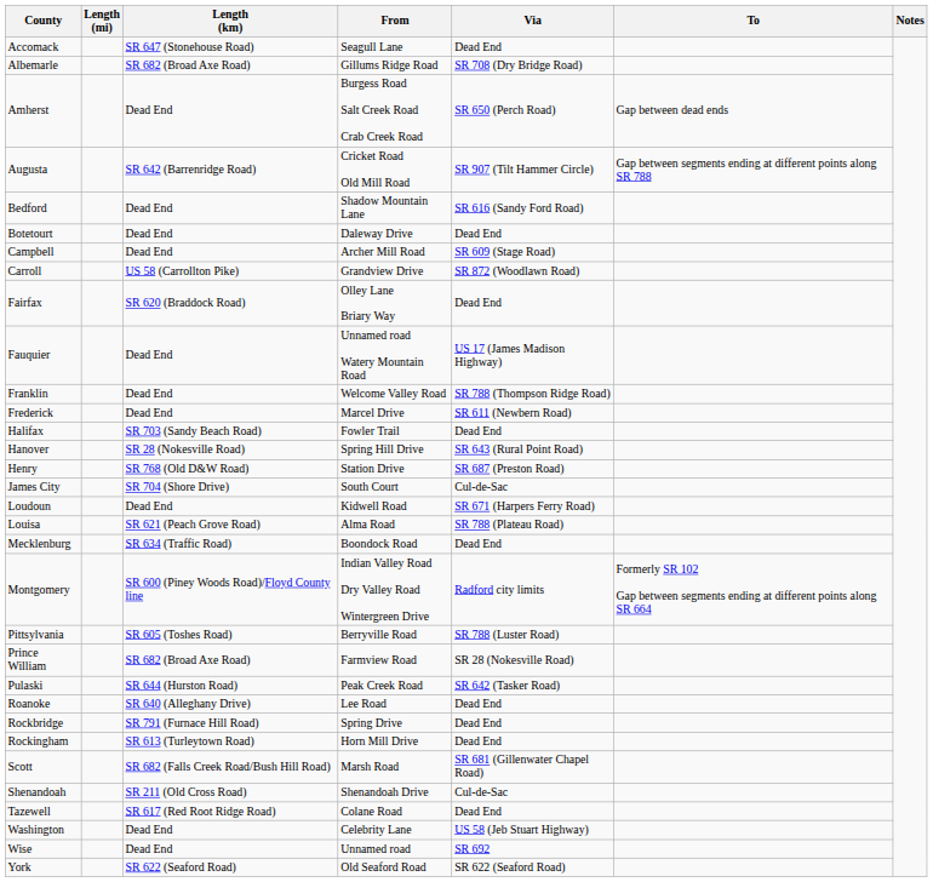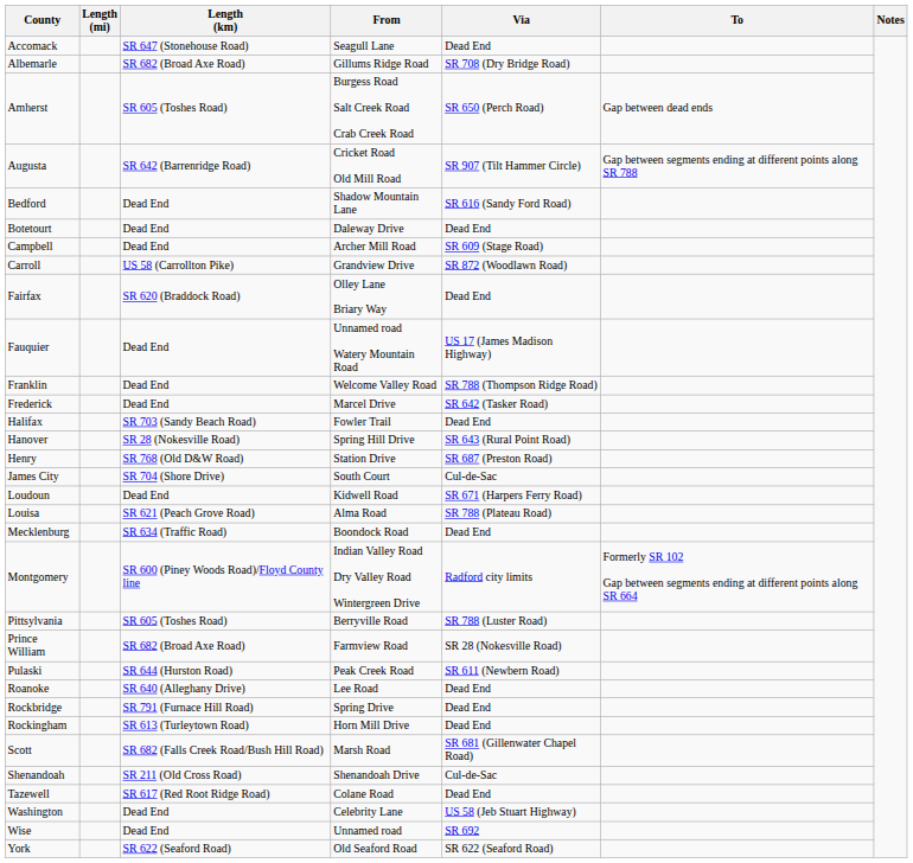Amherst | Length (km): Dead End -> SR 605 (Toshes Road)
Frederick | Via: SR 611 (Newbern Road) -> SR 642 (Tasker Road)
Pulaski | Via: SR 642 (Tasker Road) -> SR 611 (Newbern Road)
